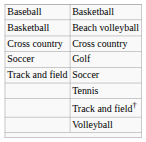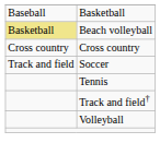Beach volleyball | column 1: no background -> khaki background
- row: Soccer | Golf
